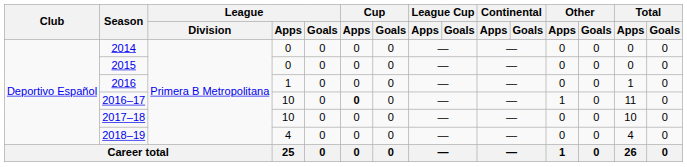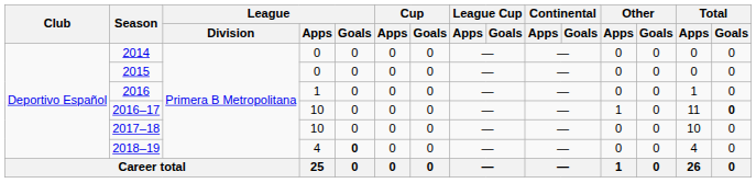2016–17 | Cup / Apps: bold -> normal
2016–17 | Total / Goals: normal -> bold
2018–19 | League / Goals: normal -> bold
